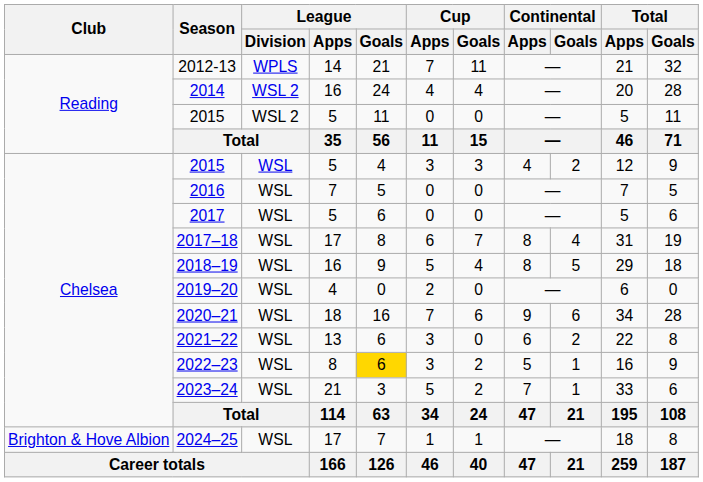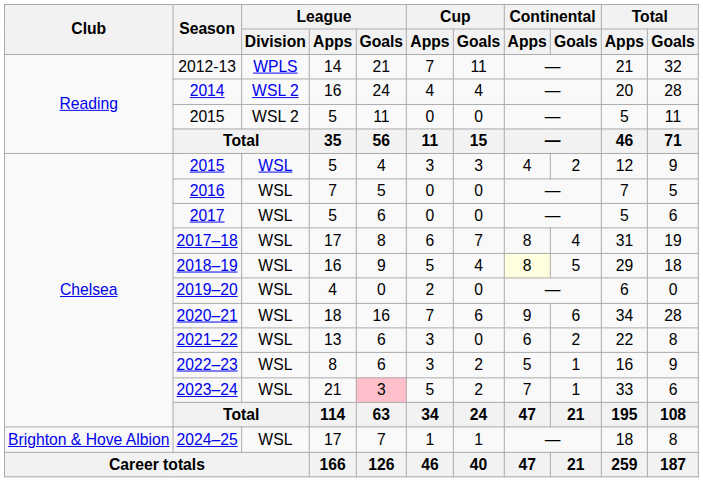2018–19 | Continental / Apps: no background -> lightyellow background
2022–23 | League / Goals: gold background -> no background
2023–24 | League / Goals: no background -> pink background
